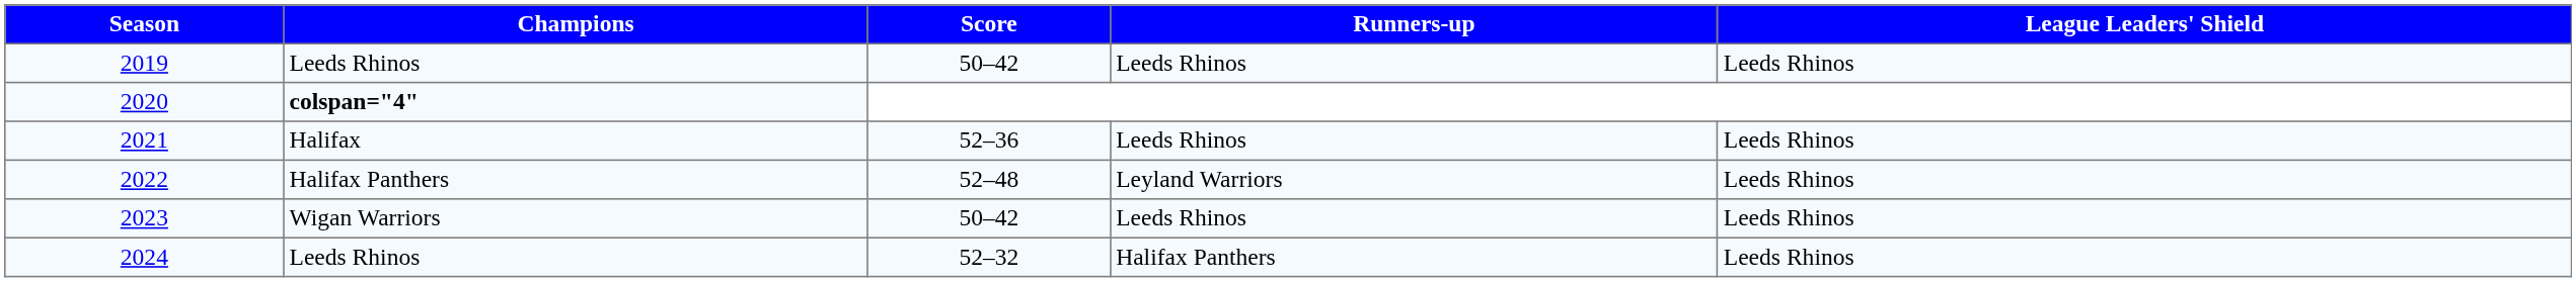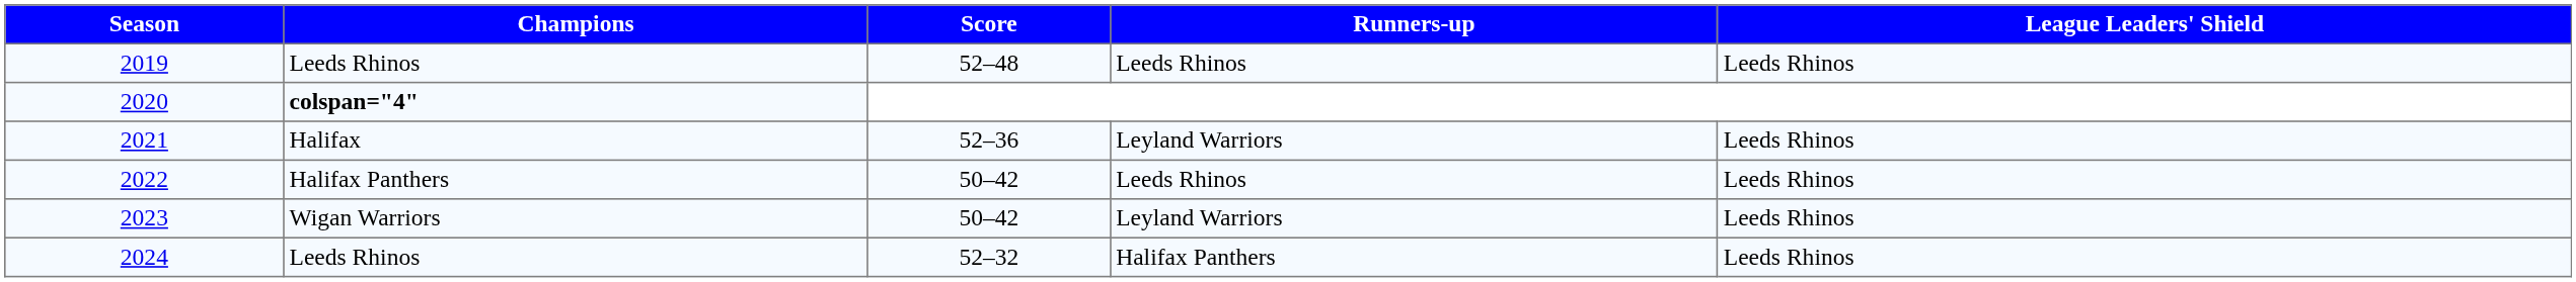2019 | Score: 50–42 -> 52–48
2021 | Runners-up: Leeds Rhinos -> Leyland Warriors
2022 | Score: 52–48 -> 50–42
2022 | Runners-up: Leyland Warriors -> Leeds Rhinos
2023 | Runners-up: Leeds Rhinos -> Leyland Warriors
